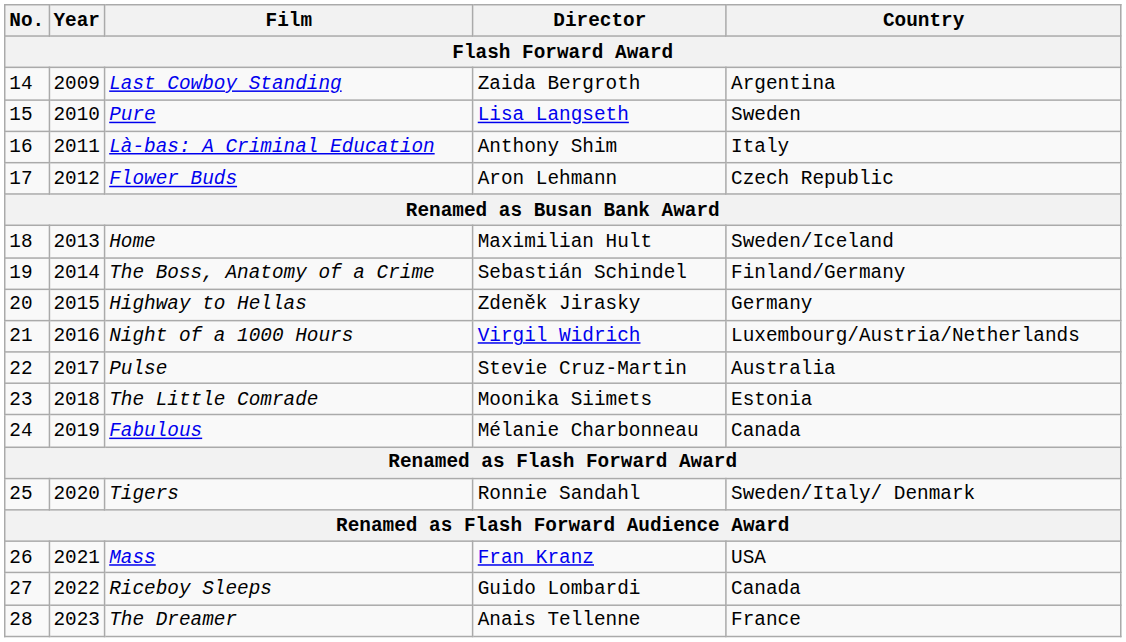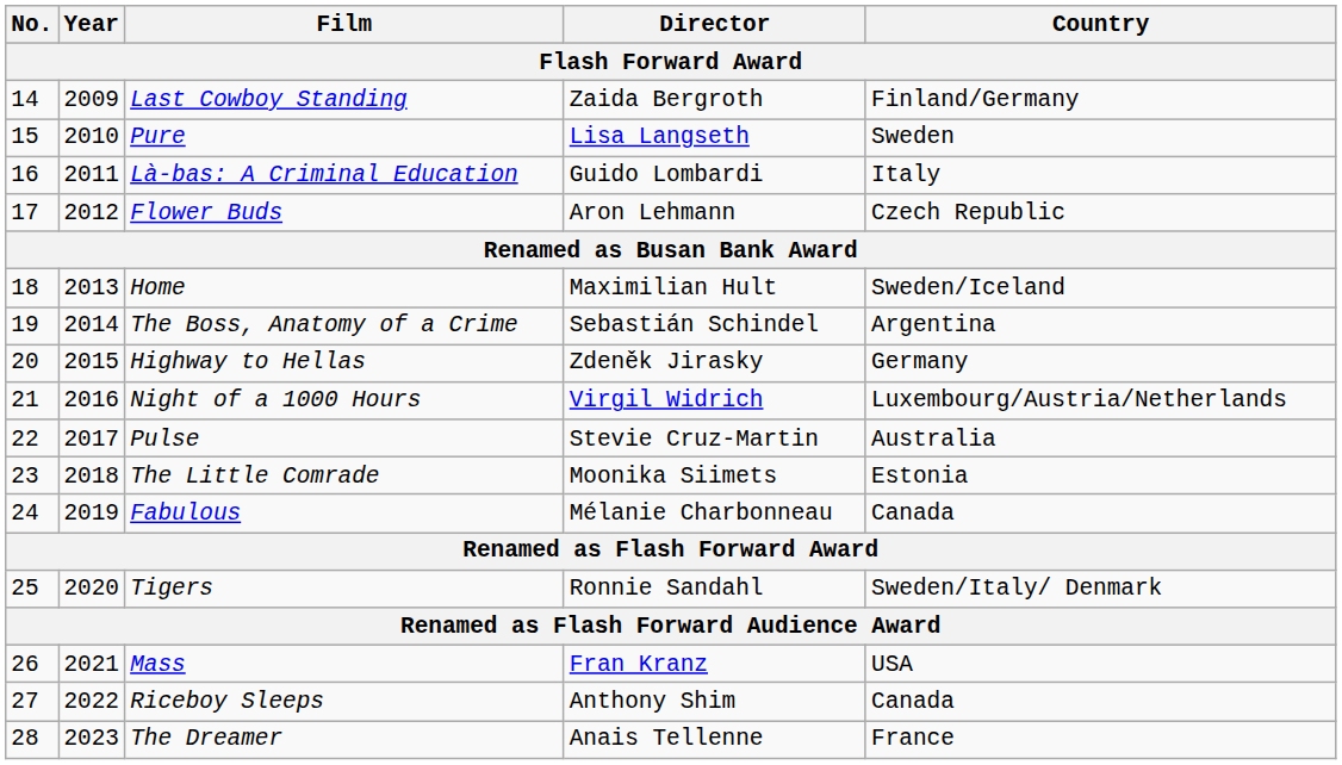Last Cowboy Standing | Country: Argentina -> Finland/Germany
Là-bas: A Criminal Education | Director: Anthony Shim -> Guido Lombardi
The Boss, Anatomy of a Crime | Country: Finland/Germany -> Argentina
Riceboy Sleeps | Director: Guido Lombardi -> Anthony Shim
